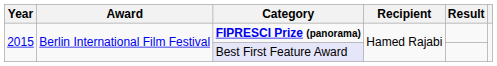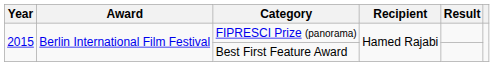FIPRESCI Prize (panorama) | Category: bold -> normal
Best First Feature Award | Category: lavender background -> no background
